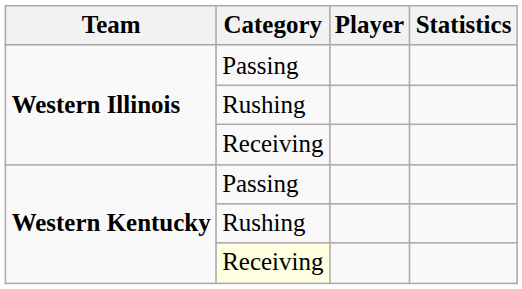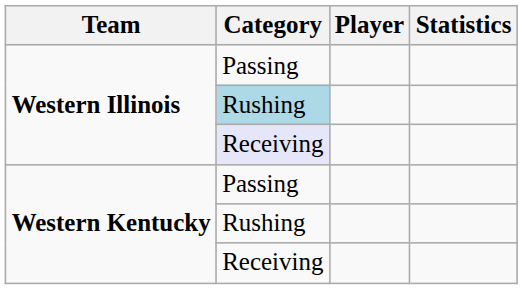Western Illinois / Rushing | Category: no background -> lightblue background
Western Illinois / Receiving | Category: no background -> lavender background
Western Kentucky / Receiving | Category: lightyellow background -> no background
